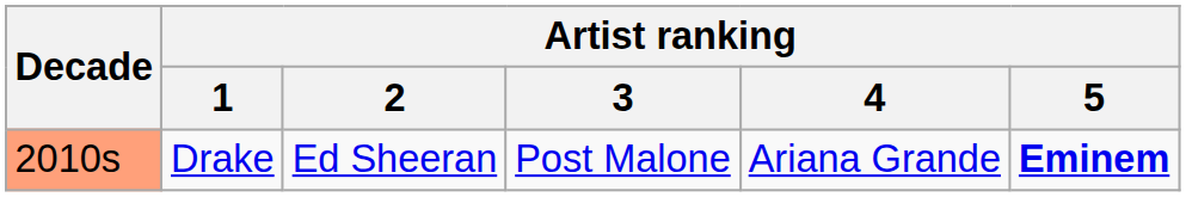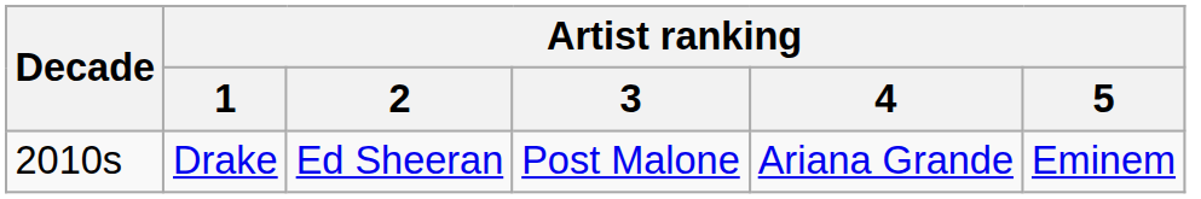Drake | Decade: lightsalmon background -> no background
Drake | Artist ranking / 5: bold -> normal
